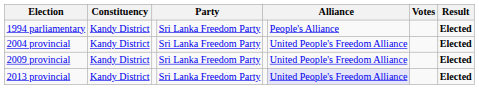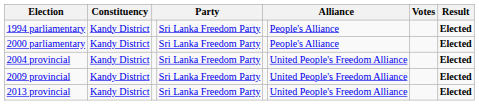+ row: 2000 parliamentary | Kandy District | Sri Lanka Freedom Party | People's Alliance | Elected
2013 provincial | column 6: lavender background -> no background
